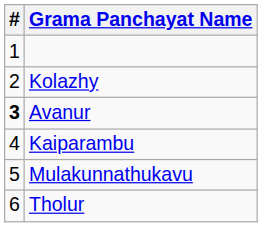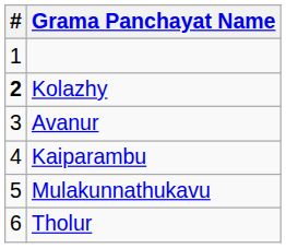Kolazhy | #: normal -> bold
Avanur | #: bold -> normal
